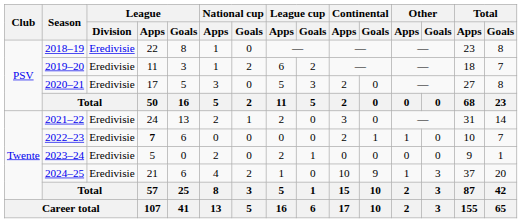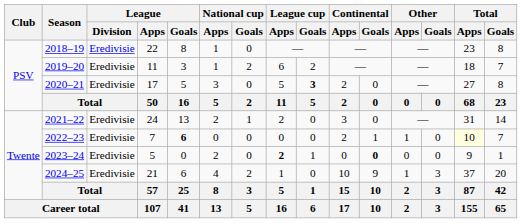2020–21 | League cup / Goals: normal -> bold
2022–23 | League / Apps: bold -> normal
2022–23 | League / Goals: normal -> bold
2022–23 | Total / Apps: no background -> lightyellow background
2023–24 | League cup / Apps: normal -> bold
2023–24 | Continental / Goals: normal -> bold
